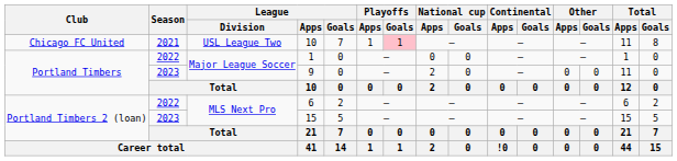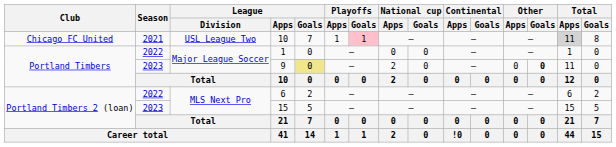Chicago FC United / 10 | Total / Apps: no background -> lightgrey background
9 | League / Goals: no background -> khaki background
9 | Other / Goals: normal -> bold
